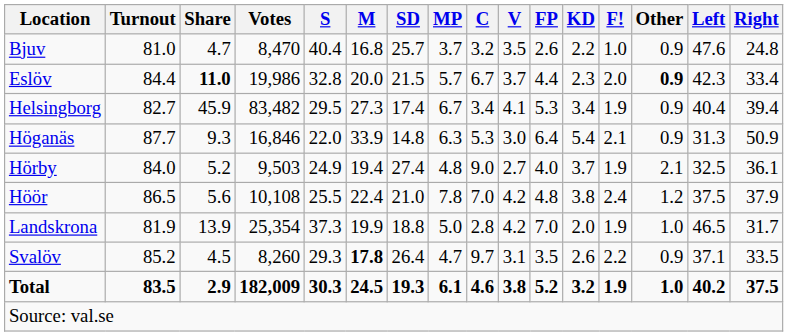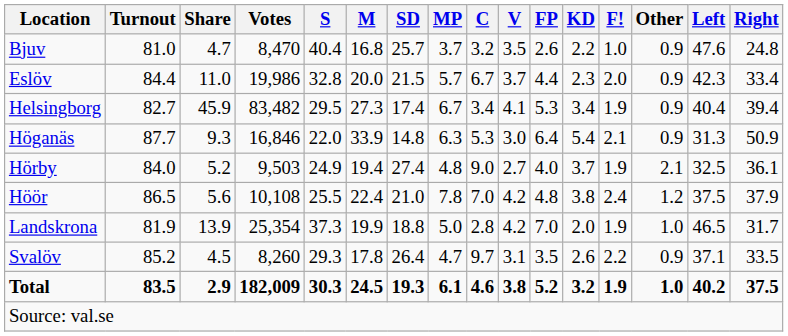Eslöv | Share: bold -> normal
Eslöv | Other: bold -> normal
Svalöv | M: bold -> normal
